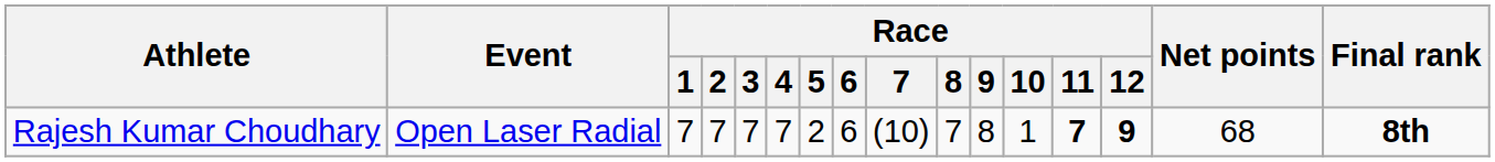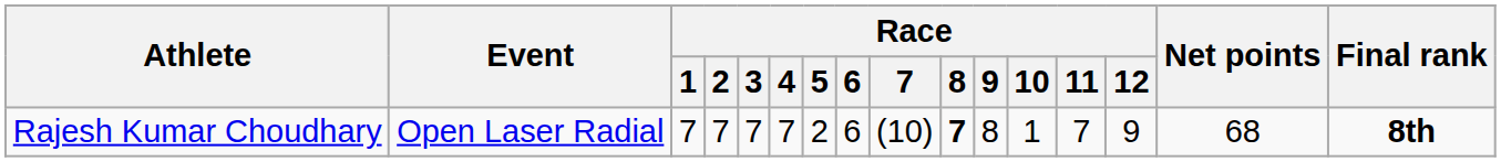Rajesh Kumar Choudhary | Race / 8: normal -> bold
Rajesh Kumar Choudhary | Race / 11: bold -> normal
Rajesh Kumar Choudhary | Race / 12: bold -> normal
